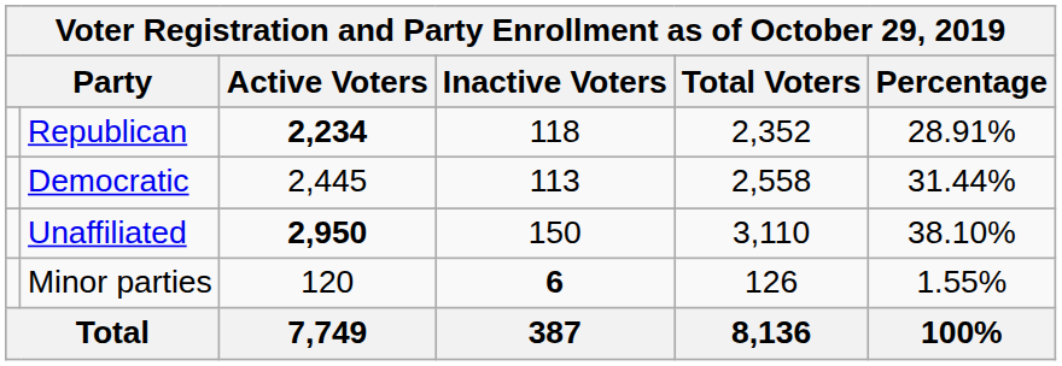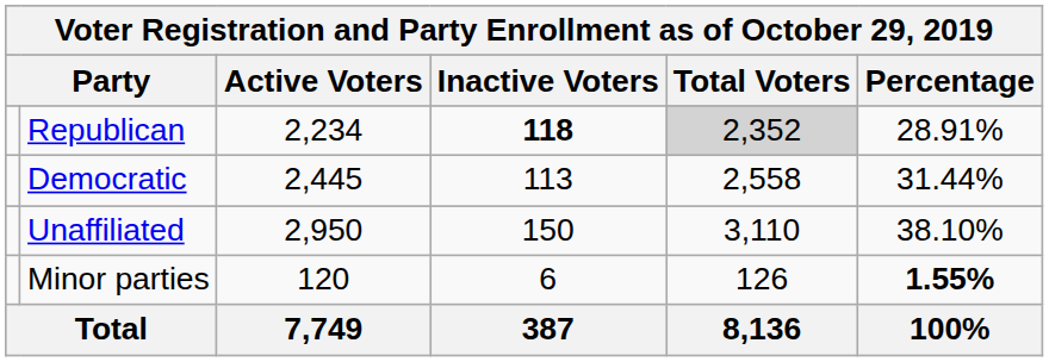Republican | Active Voters: bold -> normal
Republican | Inactive Voters: normal -> bold
Republican | Total Voters: no background -> lightgrey background
Unaffiliated | Active Voters: bold -> normal
Minor parties | Inactive Voters: bold -> normal
Minor parties | Percentage: normal -> bold
